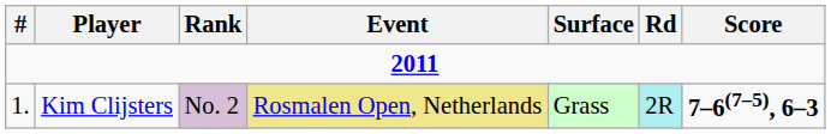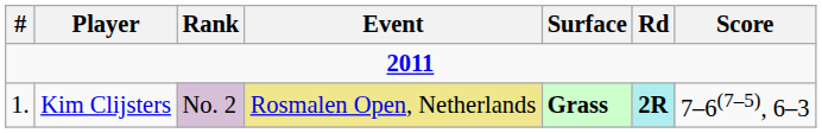Kim Clijsters | Surface: normal -> bold
Kim Clijsters | Rd: normal -> bold
Kim Clijsters | Score: bold -> normal
